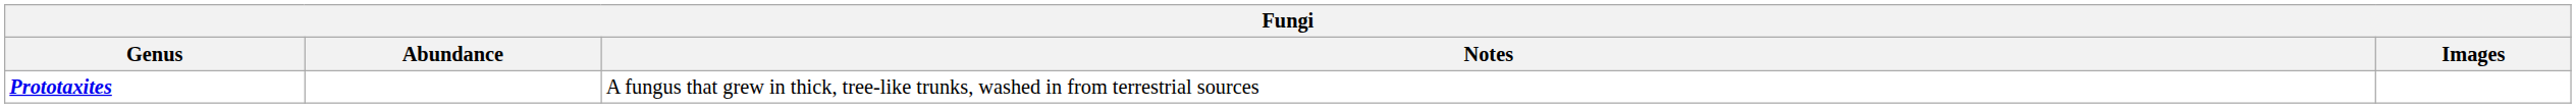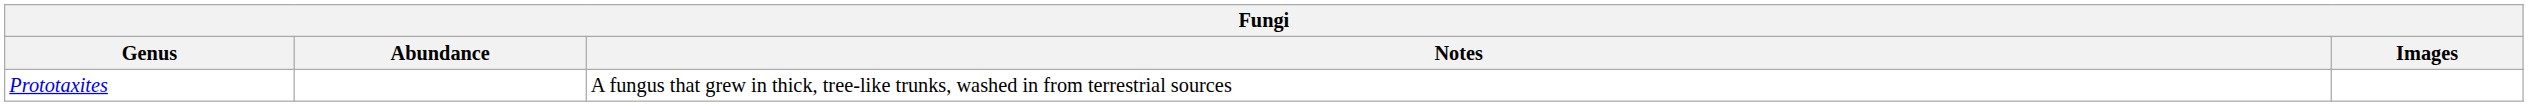Prototaxites | Genus: bold -> normal
